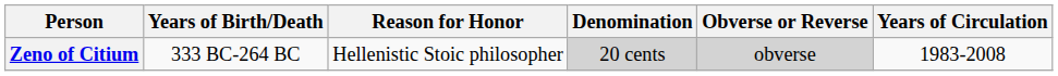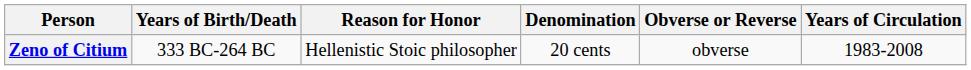Zeno of Citium | Denomination: lightgrey background -> no background
Zeno of Citium | Obverse or Reverse: lightgrey background -> no background
